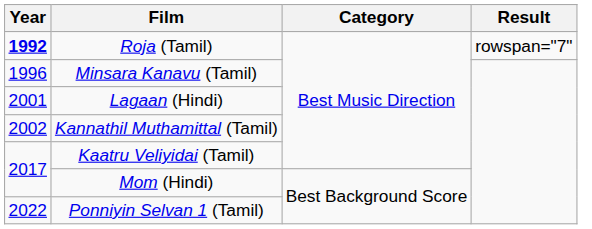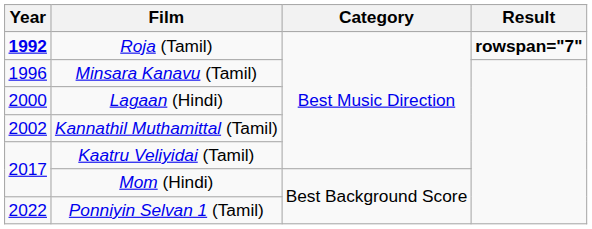Roja (Tamil) | Result: normal -> bold
Lagaan (Hindi) | Year: 2001 -> 2000
